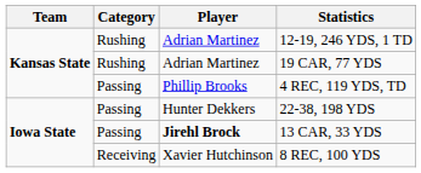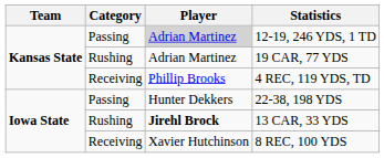12-19, 246 YDS, 1 TD | Category: Rushing -> Passing
12-19, 246 YDS, 1 TD | Player: no background -> lightgrey background
4 REC, 119 YDS, TD | Category: Passing -> Receiving
13 CAR, 33 YDS | Category: Passing -> Rushing
